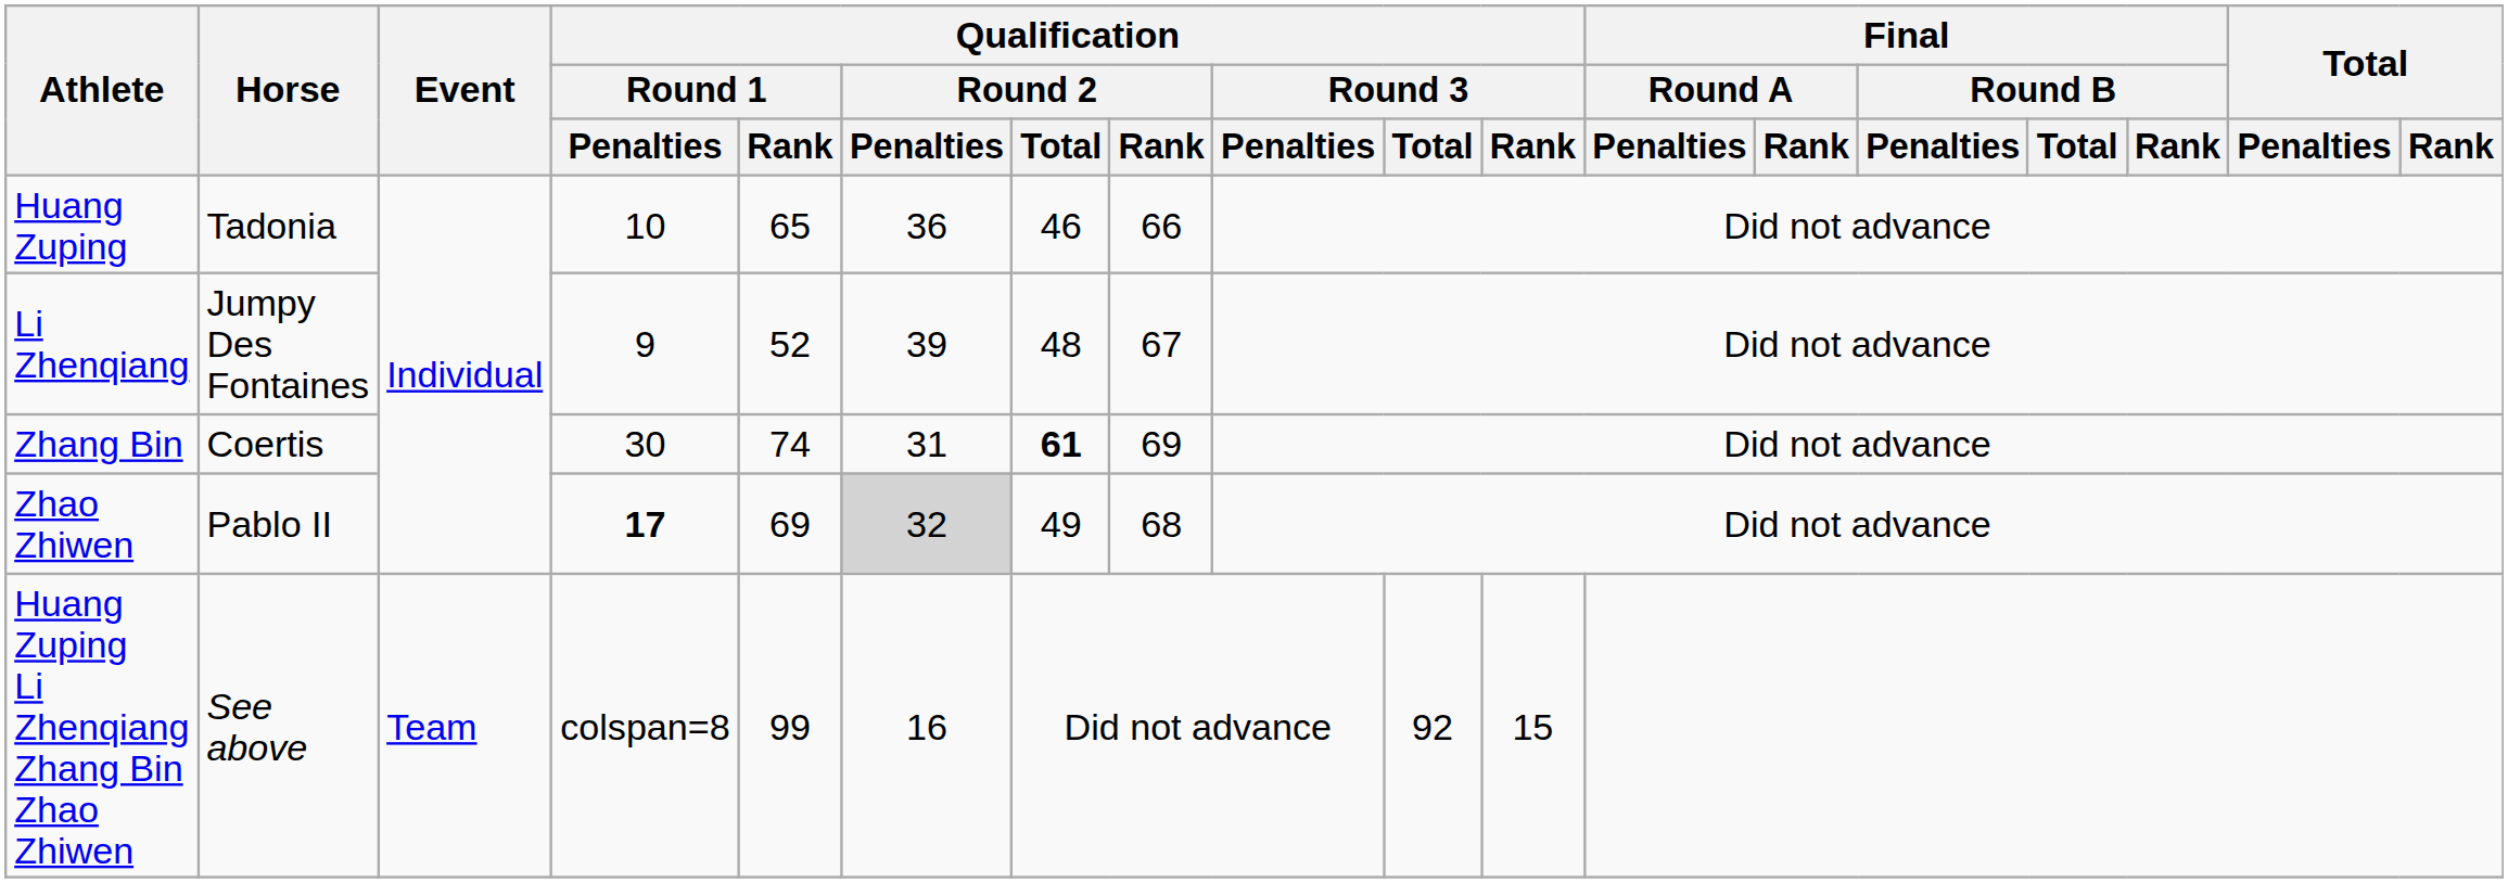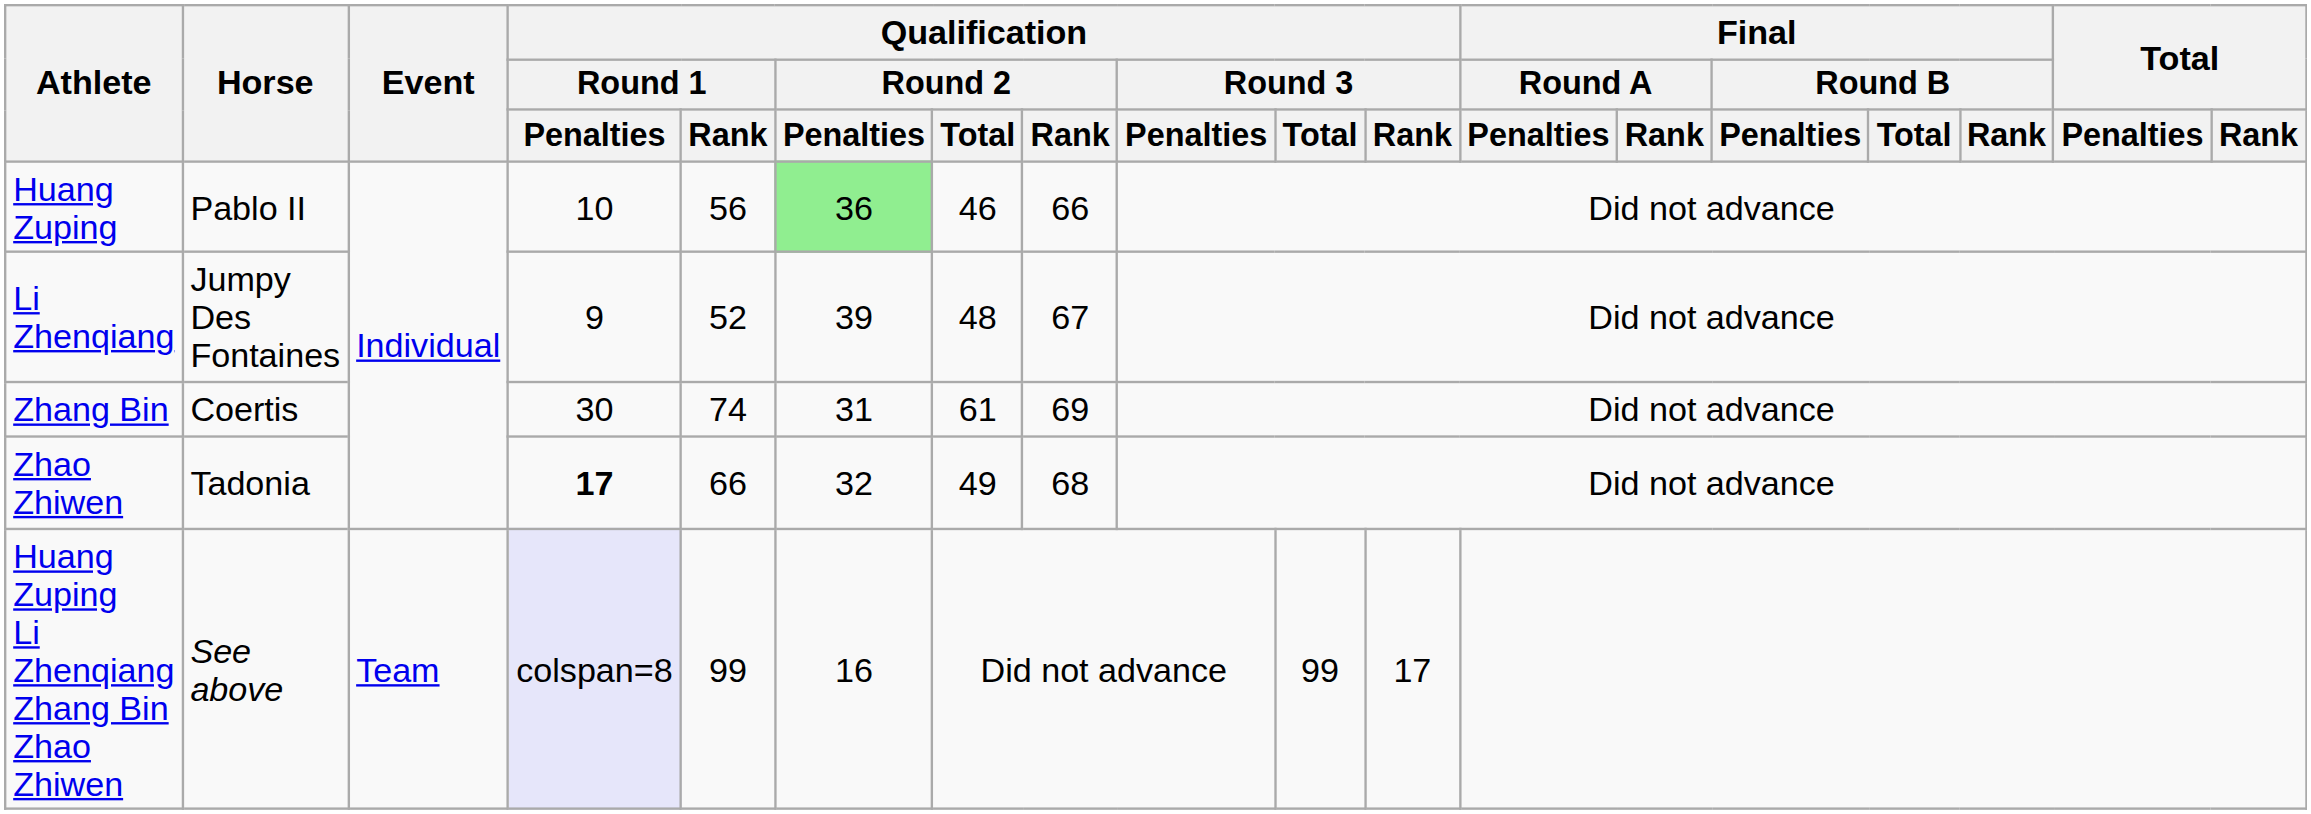Huang Zuping | Horse: Tadonia -> Pablo II
Huang Zuping | Qualification / Round 1 / Rank: 65 -> 56
Huang Zuping | Qualification / Round 2 / Penalties: no background -> lightgreen background
Zhang Bin | Qualification / Round 2 / Total: bold -> normal
Zhao Zhiwen | Horse: Pablo II -> Tadonia
Zhao Zhiwen | Qualification / Round 1 / Rank: 69 -> 66
Zhao Zhiwen | Qualification / Round 2 / Penalties: lightgrey background -> no background
Huang Zuping Li Zhenqiang Zhang Bin Zhao Zhiwen | Qualification / Round 1 / Penalties: no background -> lavender background
Huang Zuping Li Zhenqiang Zhang Bin Zhao Zhiwen | Qualification / Round 3 / Total: 92 -> 99
Huang Zuping Li Zhenqiang Zhang Bin Zhao Zhiwen | Qualification / Round 3 / Rank: 15 -> 17
